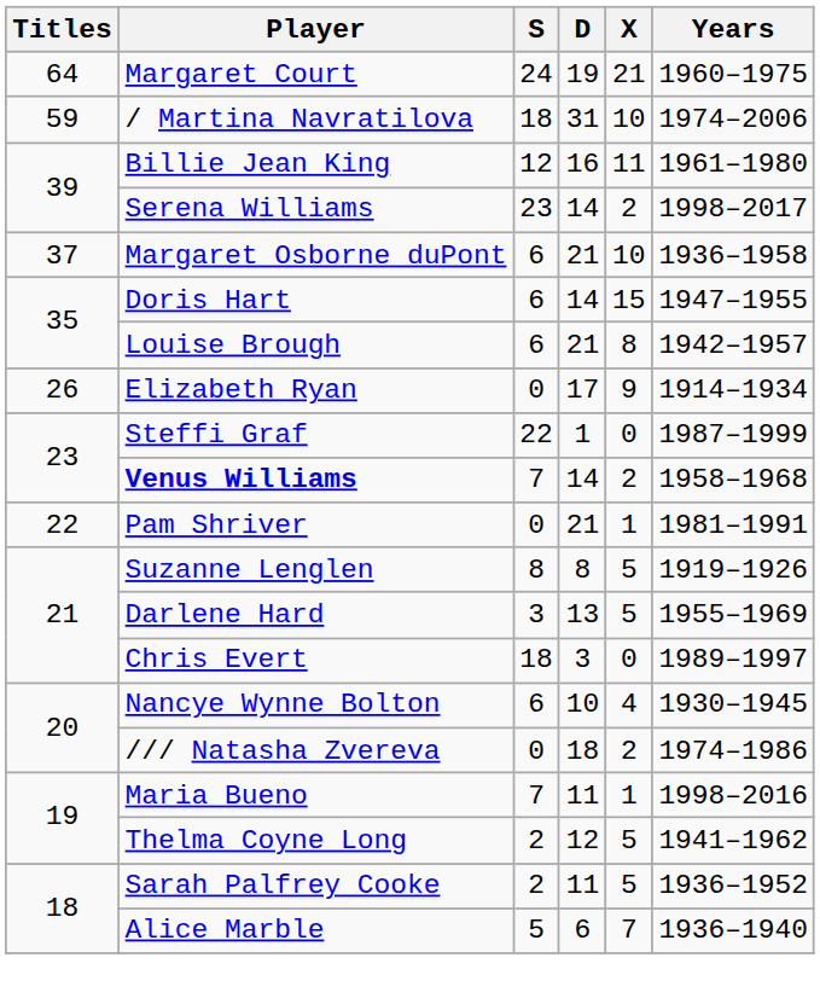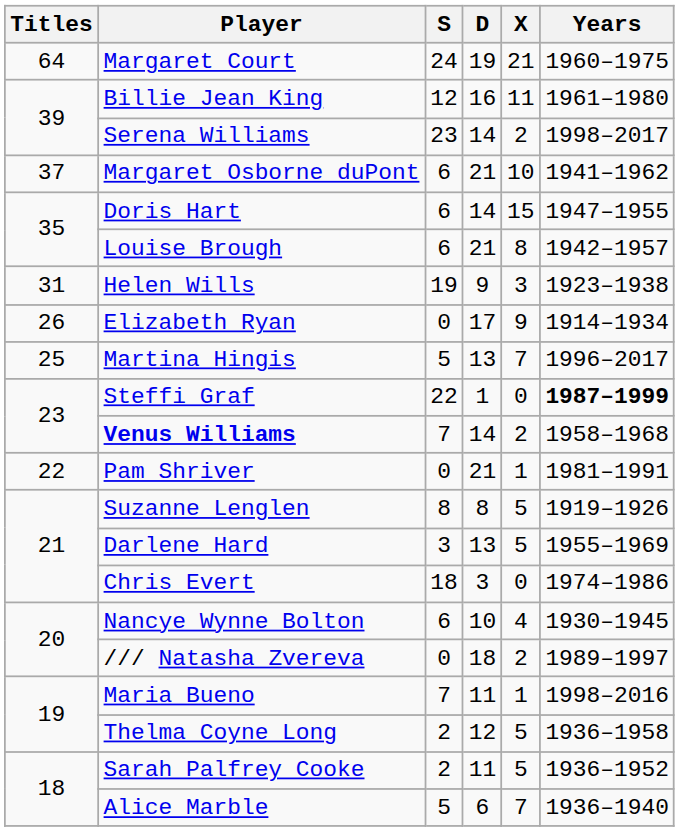- row: 59 | / Martina Navratilova | 18 | 31 | 10 | 1974–2006
Margaret Osborne duPont | Years: 1936–1958 -> 1941–1962
+ row: 31 | Helen Wills | 19 | 9 | 3 | 1923–1938
+ row: 25 | Martina Hingis | 5 | 13 | 7 | 1996–2017
Steffi Graf | Years: normal -> bold
Chris Evert | Years: 1989–1997 -> 1974–1986
/// Natasha Zvereva | Years: 1974–1986 -> 1989–1997
Thelma Coyne Long | Years: 1941–1962 -> 1936–1958
